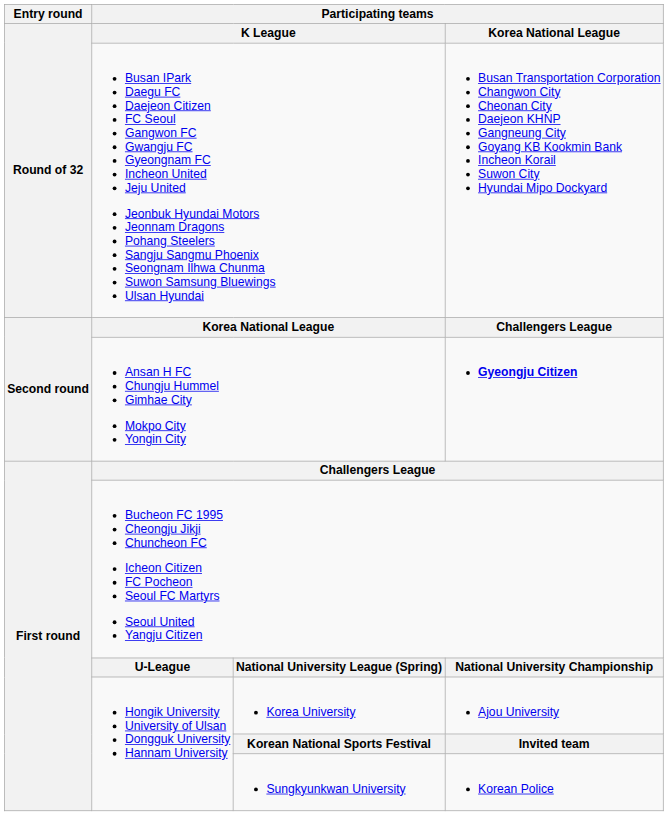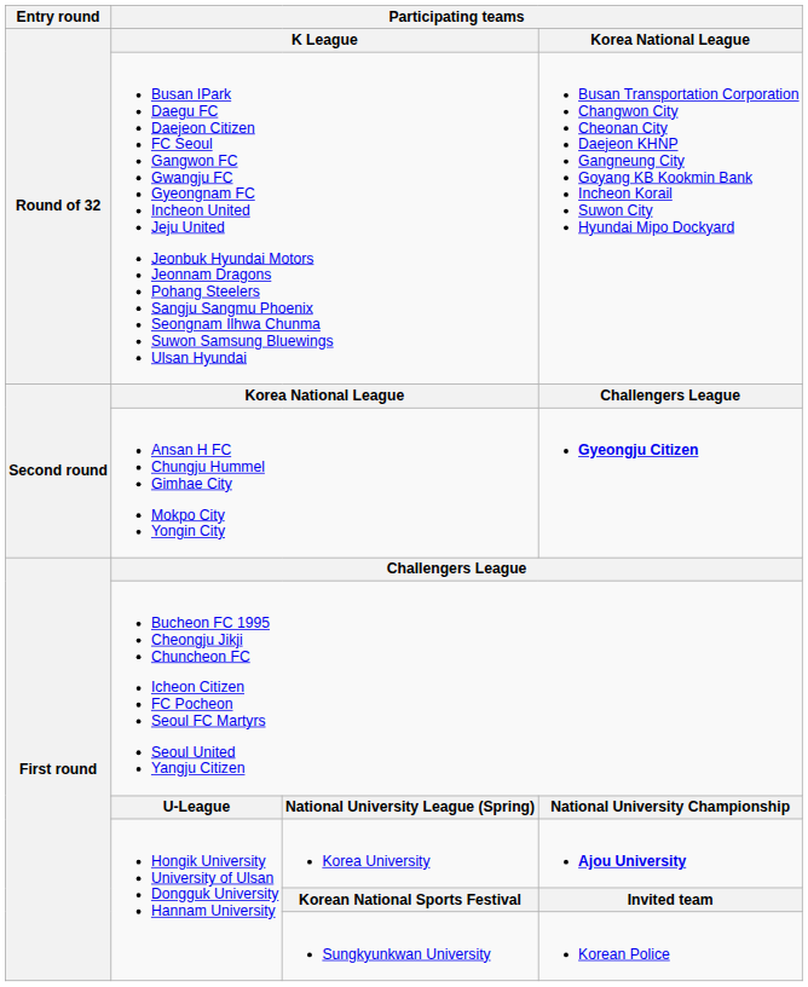Korea University | Participating teams / Korea National League: normal -> bold
